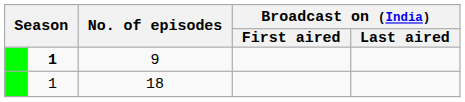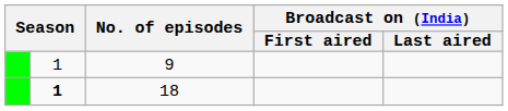9 | column 2: bold -> normal
18 | column 2: normal -> bold
